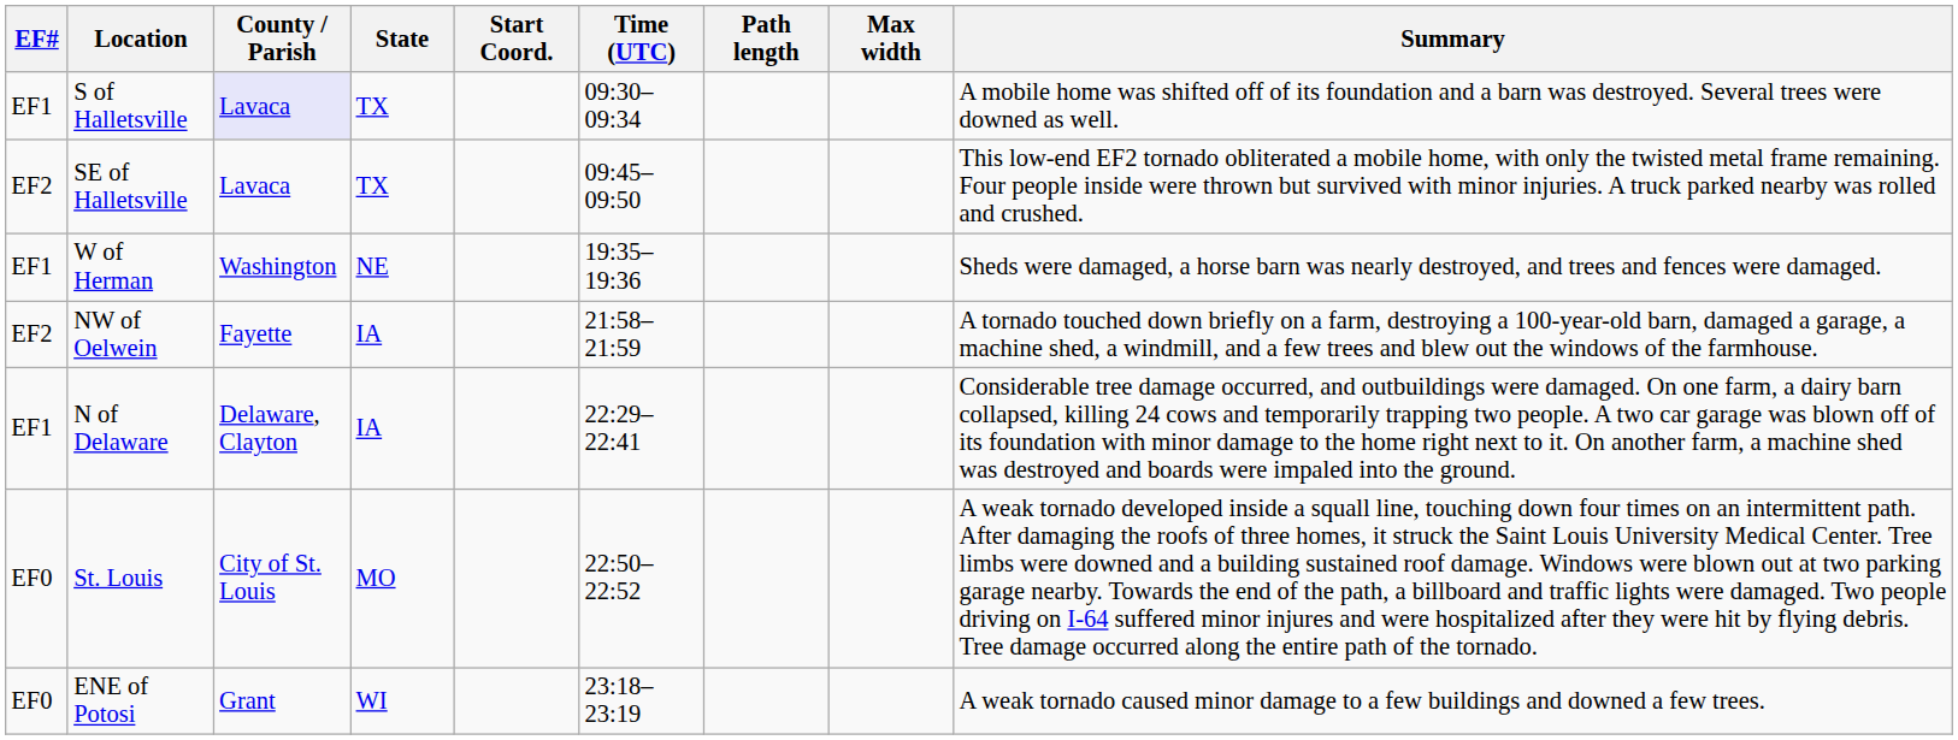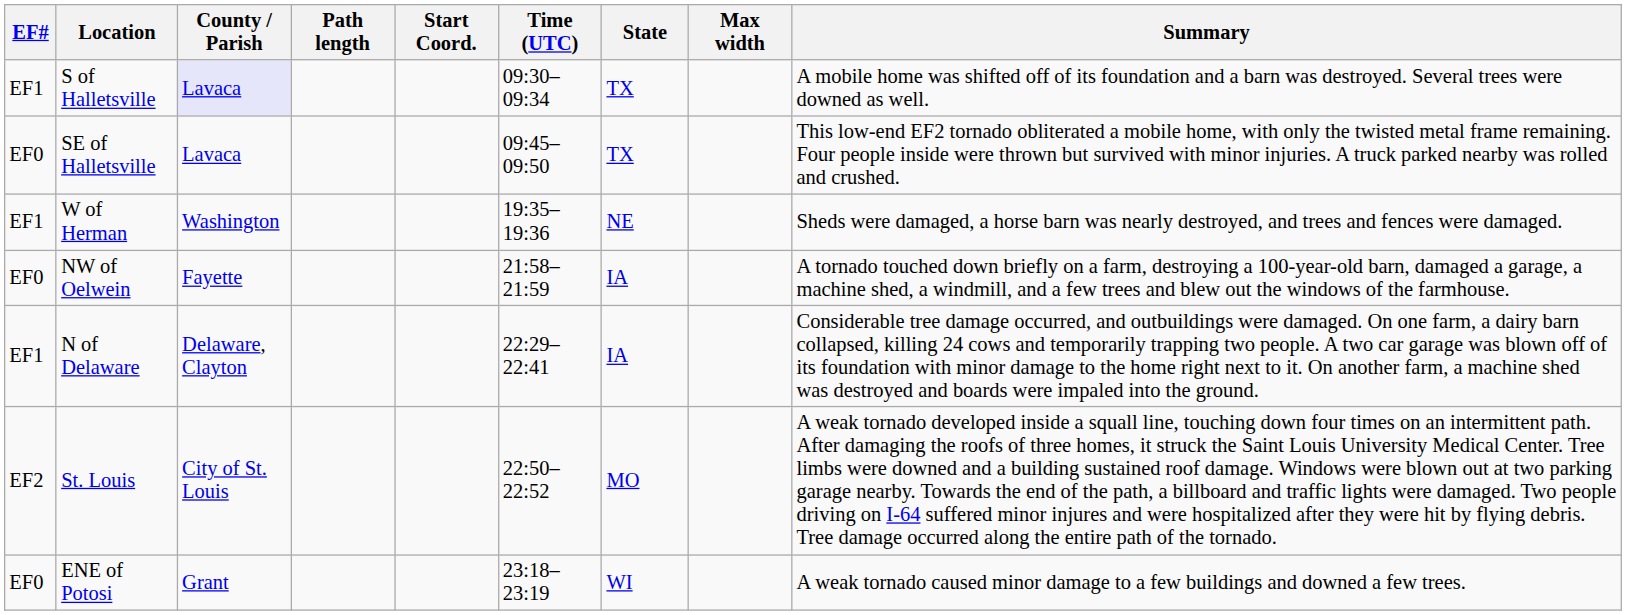columns swapped: State <-> Path length
SE of Halletsville | EF#: EF2 -> EF0
NW of Oelwein | EF#: EF2 -> EF0
St. Louis | EF#: EF0 -> EF2
